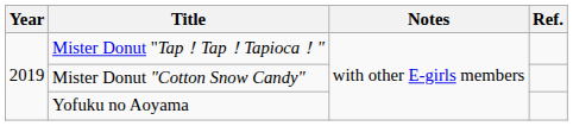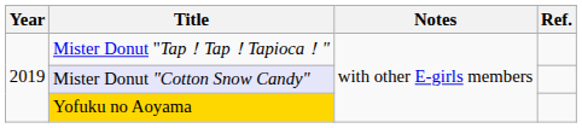Mister Donut "Cotton Snow Candy" | Title: no background -> lavender background
Yofuku no Aoyama | Title: no background -> gold background
